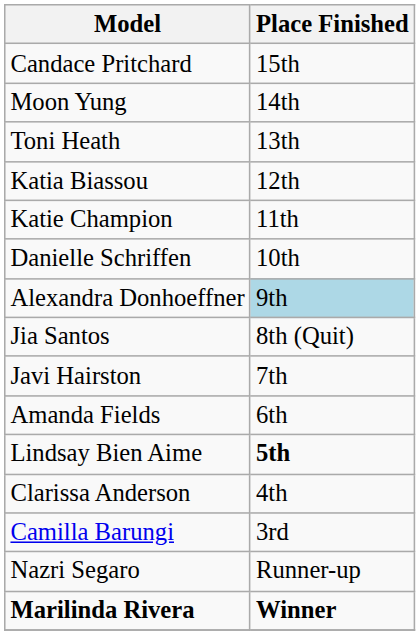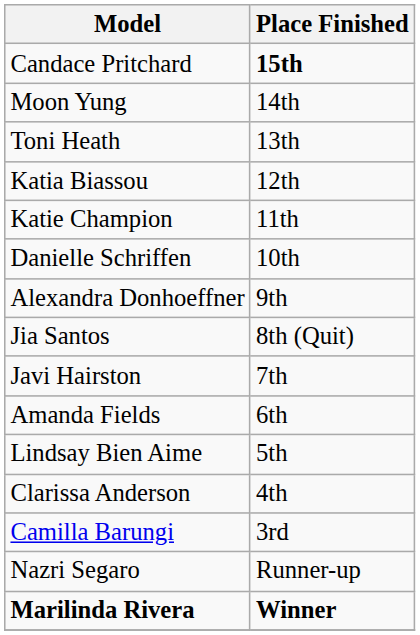Candace Pritchard | Place Finished: normal -> bold
Alexandra Donhoeffner | Place Finished: lightblue background -> no background
Lindsay Bien Aime | Place Finished: bold -> normal
